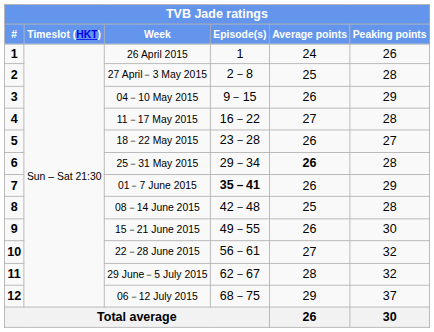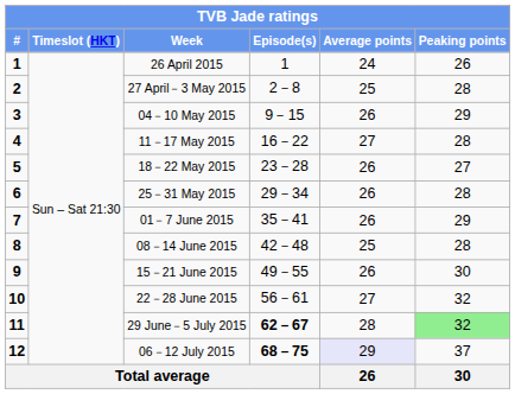25－31 May 2015 | Average points: bold -> normal
01－7 June 2015 | Episode(s): bold -> normal
29 June－5 July 2015 | Episode(s): normal -> bold
29 June－5 July 2015 | Peaking points: no background -> lightgreen background
06－12 July 2015 | Episode(s): normal -> bold
06－12 July 2015 | Average points: no background -> lavender background
